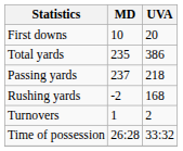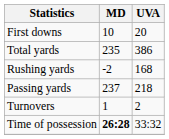rows swapped: Rushing yards <-> Passing yards
Time of possession | MD: normal -> bold
